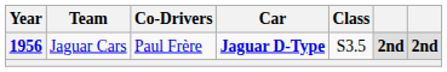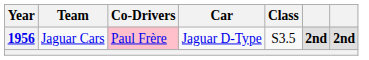1956 | Co-Drivers: no background -> pink background
1956 | Car: bold -> normal
